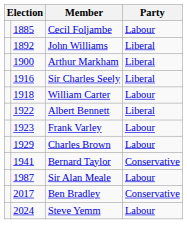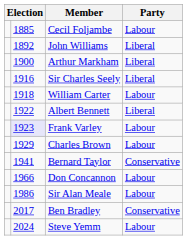Frank Varley | column 2: no background -> lavender background
+ row: 1966 | Don Concannon | Labour
Sir Alan Meale | column 2: 1987 -> 1986
